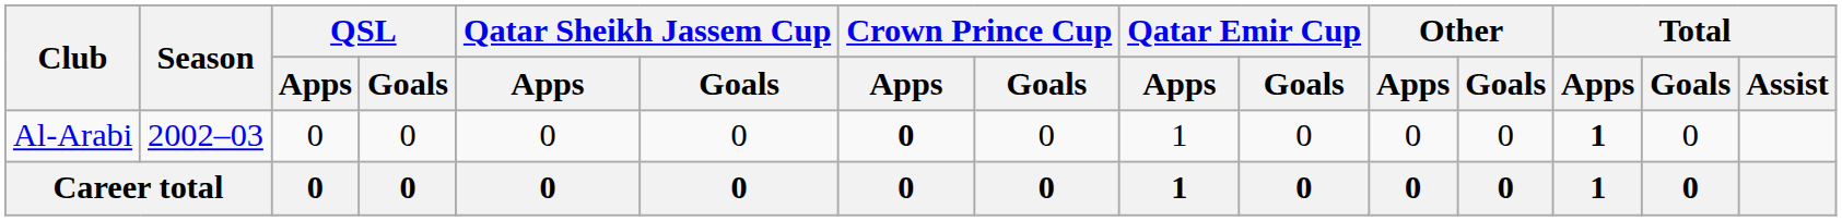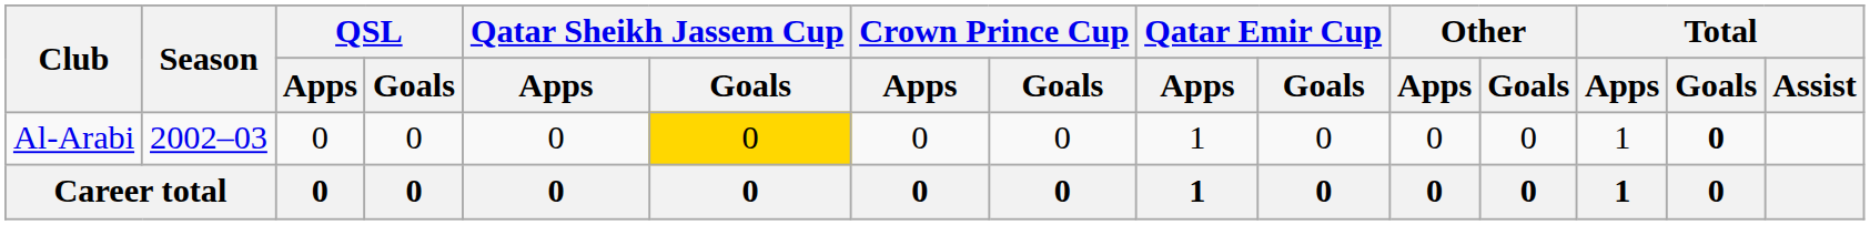Al-Arabi | Qatar Sheikh Jassem Cup / Goals: no background -> gold background
Al-Arabi | Crown Prince Cup / Apps: bold -> normal
Al-Arabi | Total / Apps: bold -> normal
Al-Arabi | Total / Goals: normal -> bold
